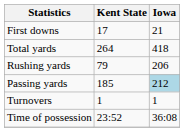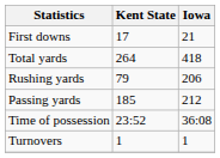Passing yards | Iowa: lightblue background -> no background
rows swapped: Turnovers <-> Time of possession
